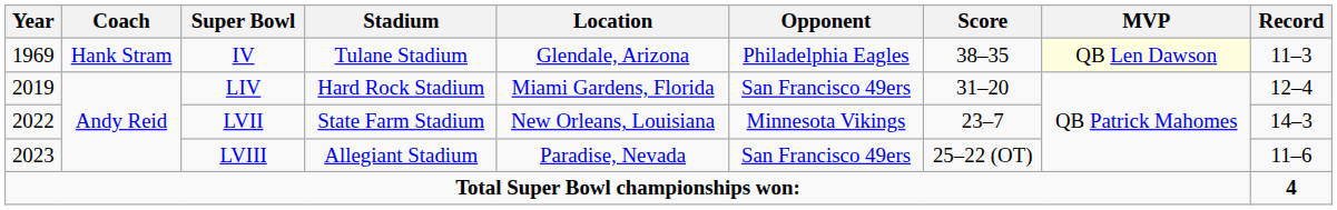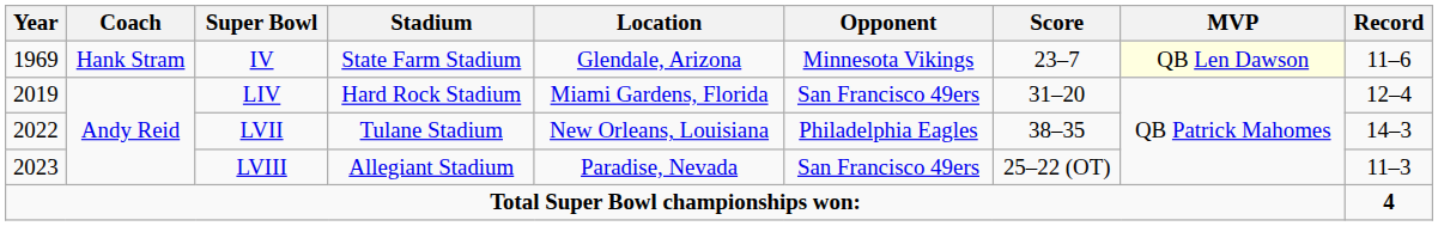IV | Stadium: Tulane Stadium -> State Farm Stadium
IV | Opponent: Philadelphia Eagles -> Minnesota Vikings
IV | Score: 38–35 -> 23–7
IV | Record: 11–3 -> 11–6
LVII | Stadium: State Farm Stadium -> Tulane Stadium
LVII | Opponent: Minnesota Vikings -> Philadelphia Eagles
LVII | Score: 23–7 -> 38–35
LVIII | Record: 11–6 -> 11–3
